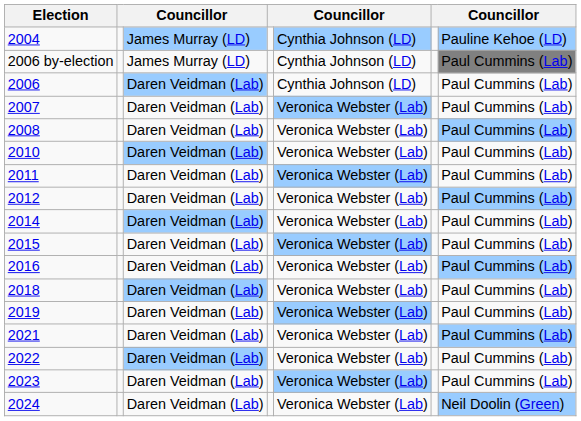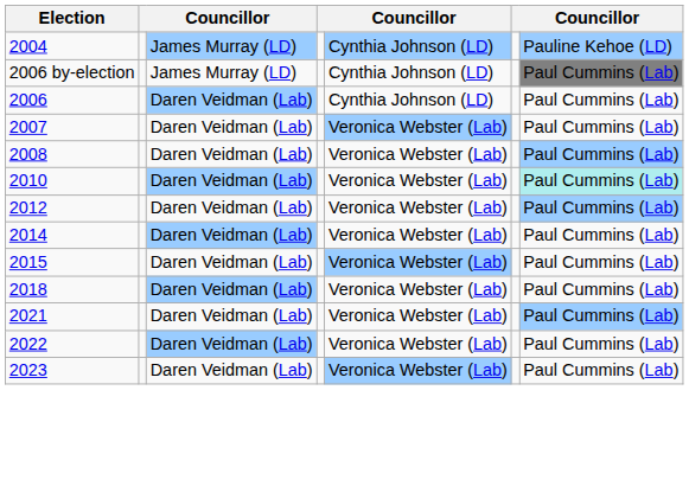2010 | column 7: no background -> paleturquoise background
- row: 2011 | Daren Veidman (Lab) | Veronica Webster (Lab) | Paul Cummins (Lab)
- row: 2016 | Daren Veidman (Lab) | Veronica Webster (Lab) | Paul Cummins (Lab)
- row: 2019 | Daren Veidman (Lab) | Veronica Webster (Lab) | Paul Cummins (Lab)
- row: 2024 | Daren Veidman (Lab) | Veronica Webster (Lab) | Neil Doolin (Green)
